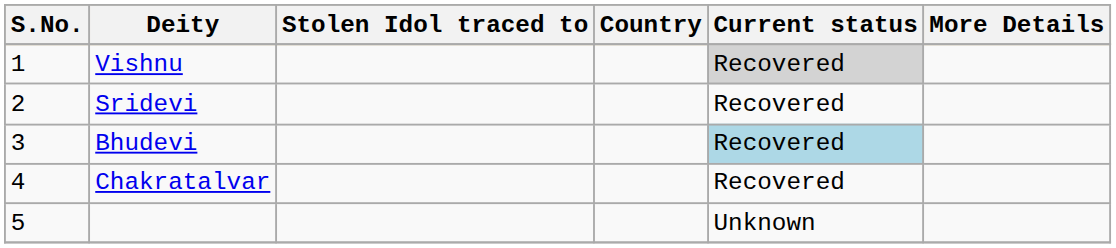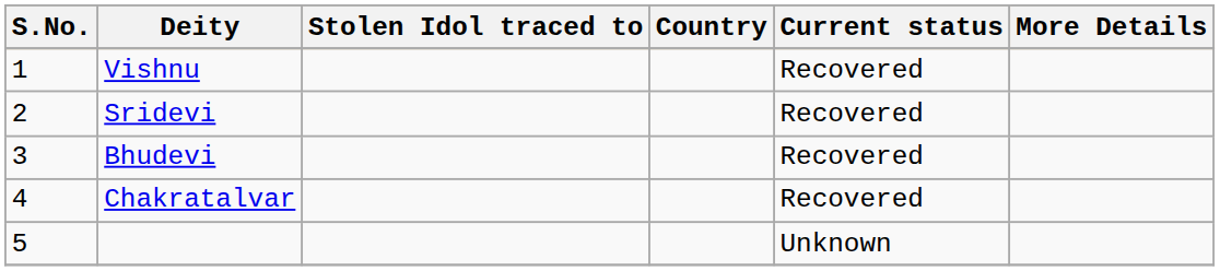Vishnu | Current status: lightgrey background -> no background
Bhudevi | Current status: lightblue background -> no background
